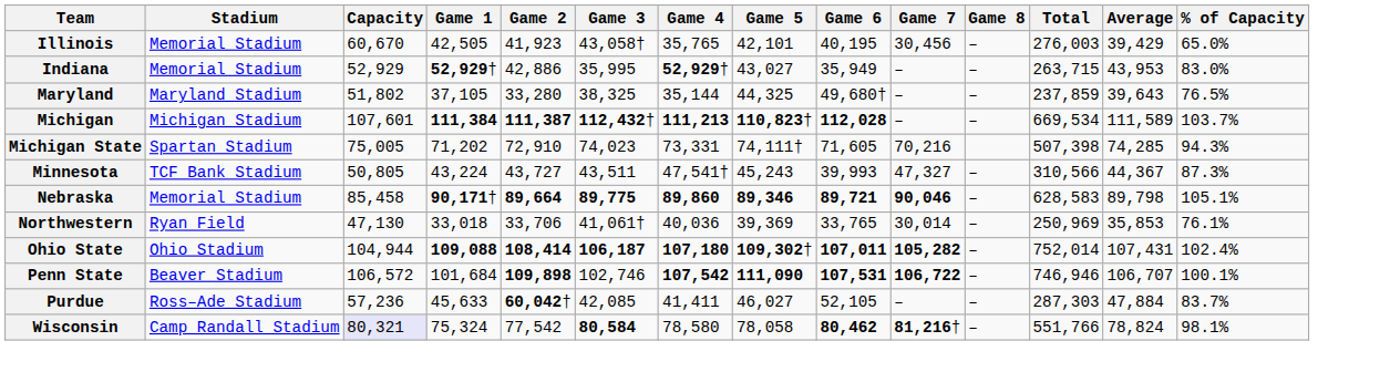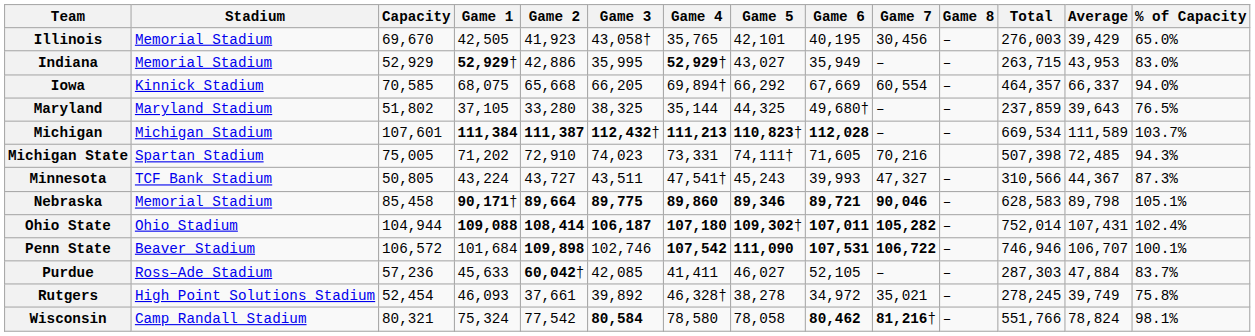Illinois | Capacity: 60,670 -> 69,670
+ row: Iowa | Kinnick Stadium | 70,585 | 68,075 | 65,668 | 66,205 | 69,894† | 66,292 | 67,669 | 60,554 | – | 464,357 | 66,337 | 94.0%
Michigan State | Average: 74,285 -> 72,485
- row: Northwestern | Ryan Field | 47,130 | 33,018 | 33,706 | 41,061† | 40,036 | 39,369 | 33,765 | 30,014 | – | 250,969 | 35,853 | 76.1%
+ row: Rutgers | High Point Solutions Stadium | 52,454 | 46,093 | 37,661 | 39,892 | 46,328† | 38,278 | 34,972 | 35,021 | – | 278,245 | 39,749 | 75.8%
Wisconsin | Capacity: lavender background -> no background
